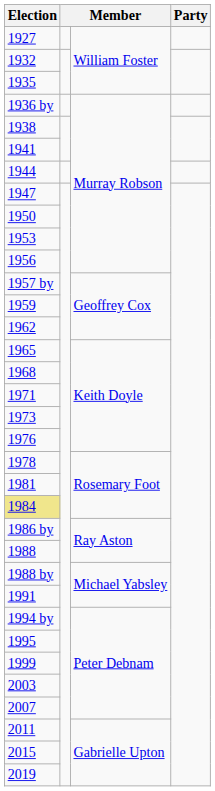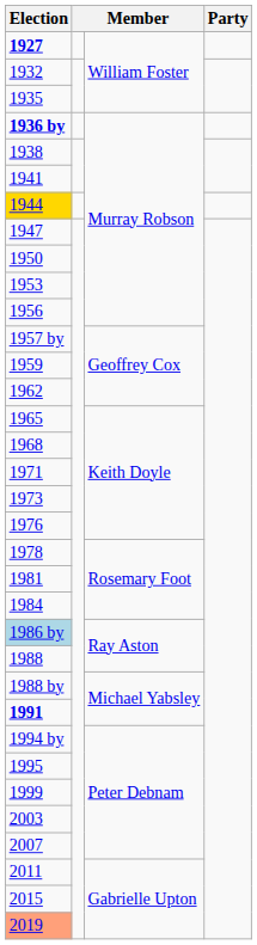1927 | Election: normal -> bold
1936 by | Election: normal -> bold
1944 | Election: no background -> gold background
1984 | Election: khaki background -> no background
1986 by | Election: no background -> lightblue background
1991 | Election: normal -> bold
2019 | Election: no background -> lightsalmon background
